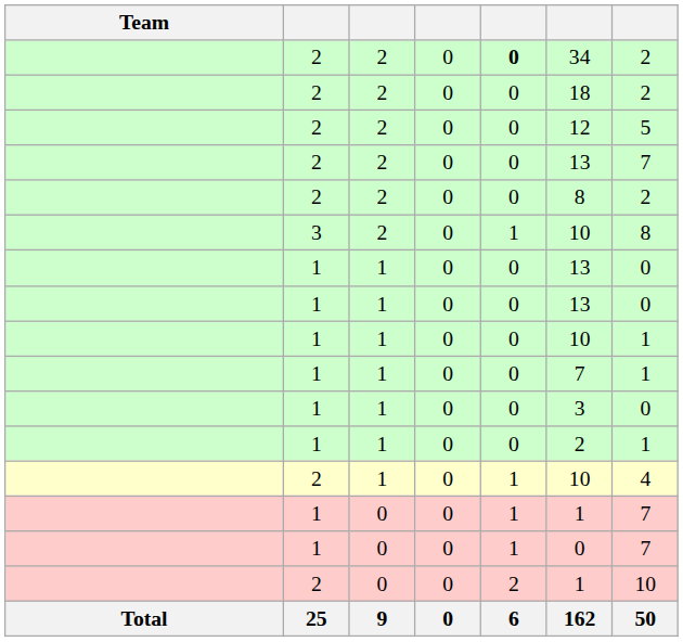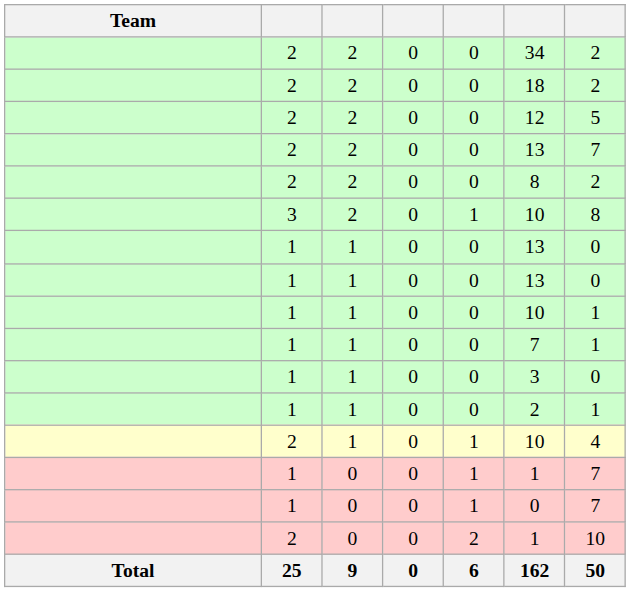row 2 | column 5: bold -> normal
